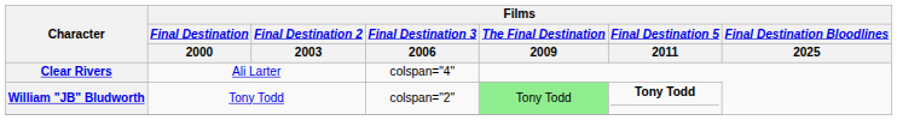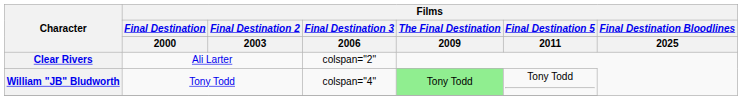Clear Rivers | Films / Final Destination 3 / 2006: colspan="4" -> colspan="2"
William "JB" Bludworth | Films / Final Destination 3 / 2006: colspan="2" -> colspan="4"
William "JB" Bludworth | Films / Final Destination 5 / 2011: bold -> normal
